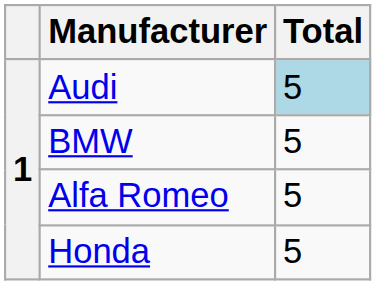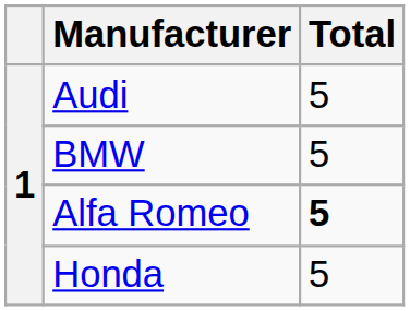Audi | Total: lightblue background -> no background
Alfa Romeo | Total: normal -> bold
